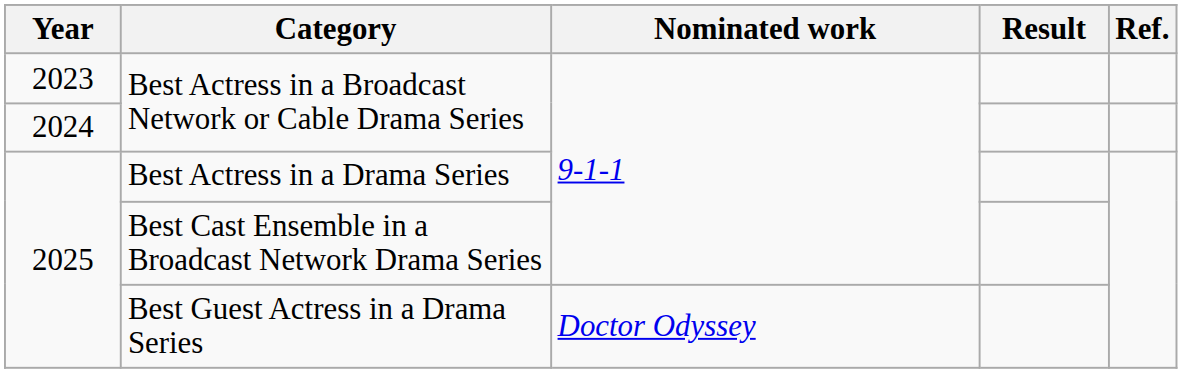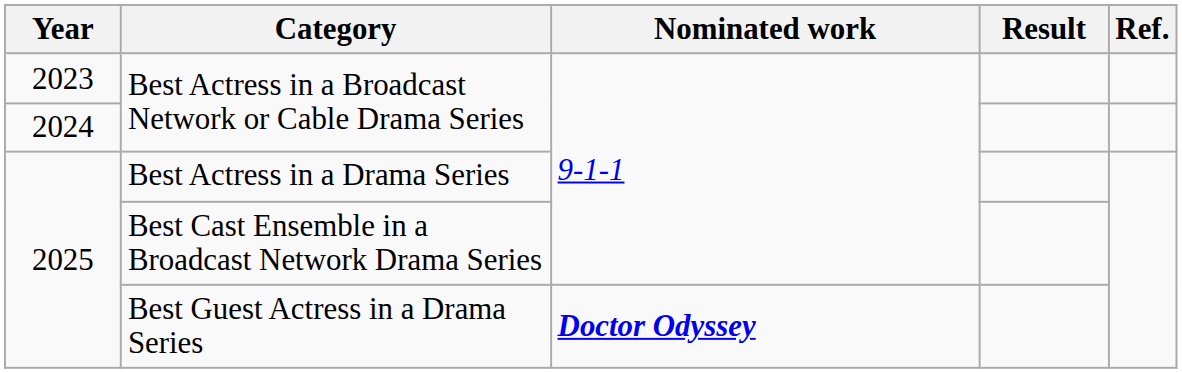Best Guest Actress in a Drama Series | Nominated work: normal -> bold
